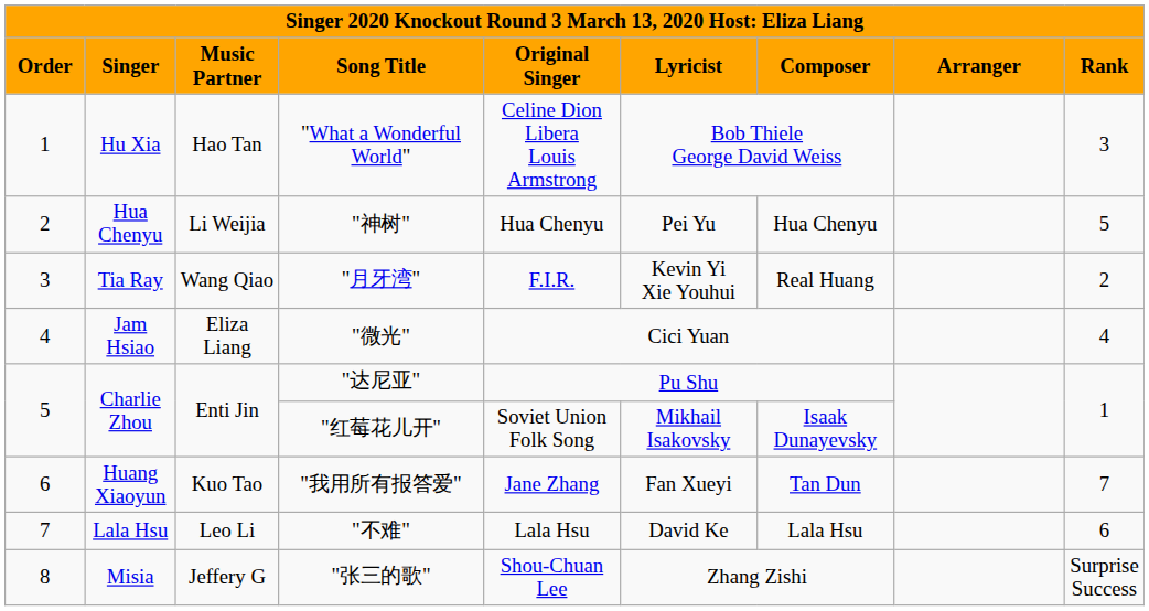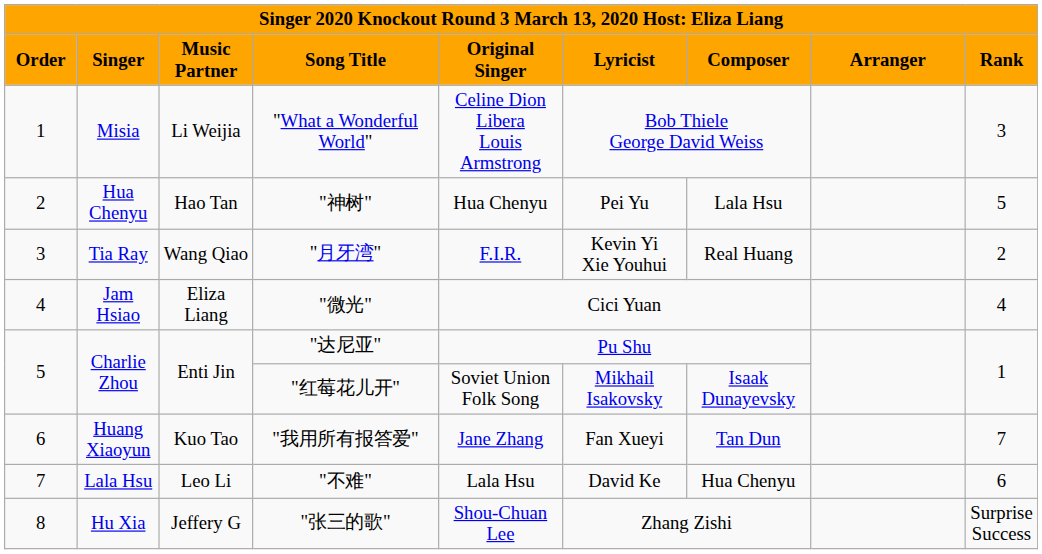"What a Wonderful World" | column 2: Hu Xia -> Misia
"What a Wonderful World" | column 3: Hao Tan -> Li Weijia
"神树" | column 3: Li Weijia -> Hao Tan
"神树" | column 7: Hua Chenyu -> Lala Hsu
"不难" | column 7: Lala Hsu -> Hua Chenyu
"张三的歌" | column 2: Misia -> Hu Xia
